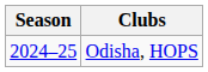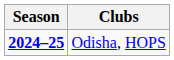Odisha, HOPS | Season: normal -> bold
